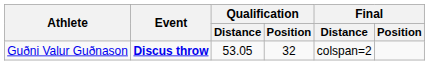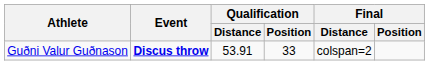Guðni Valur Guðnason | Qualification / Distance: 53.05 -> 53.91
Guðni Valur Guðnason | Qualification / Position: 32 -> 33
